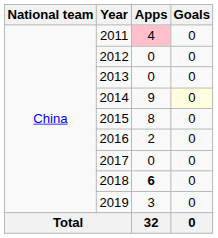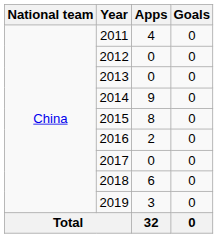2011 | Apps: pink background -> no background
2014 | Goals: lightyellow background -> no background
2018 | Apps: bold -> normal
